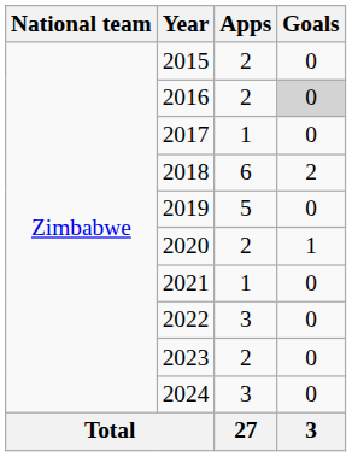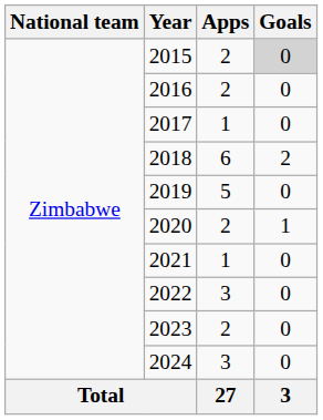2015 | Goals: no background -> lightgrey background
2016 | Goals: lightgrey background -> no background
